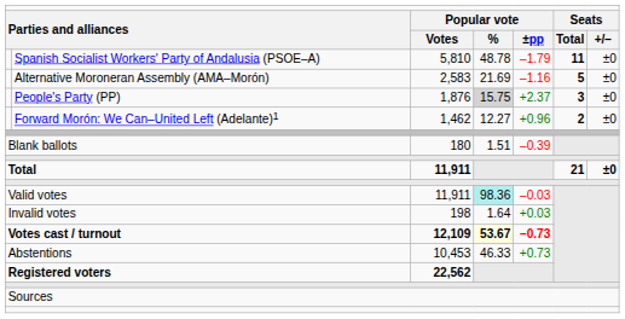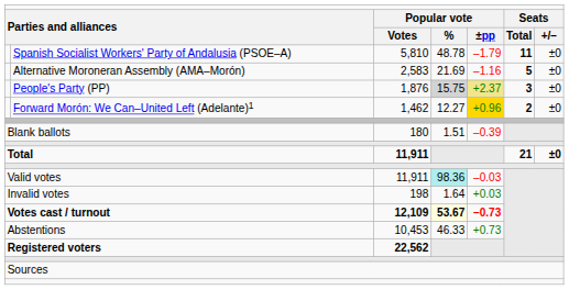People's Party (PP) | column 5: no background -> khaki background
Forward Morón: We Can–United Left (Adelante)1 | column 5: no background -> gold background
